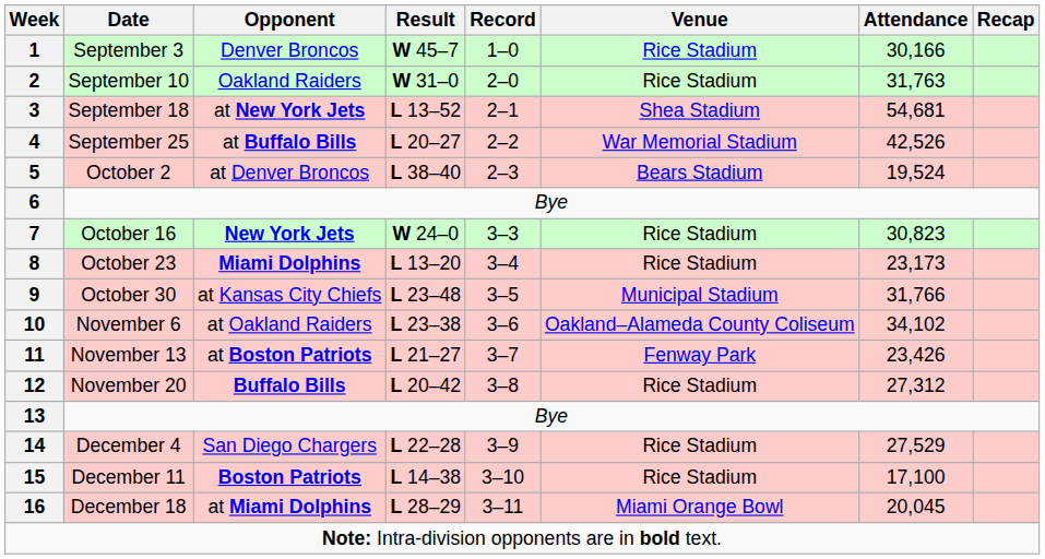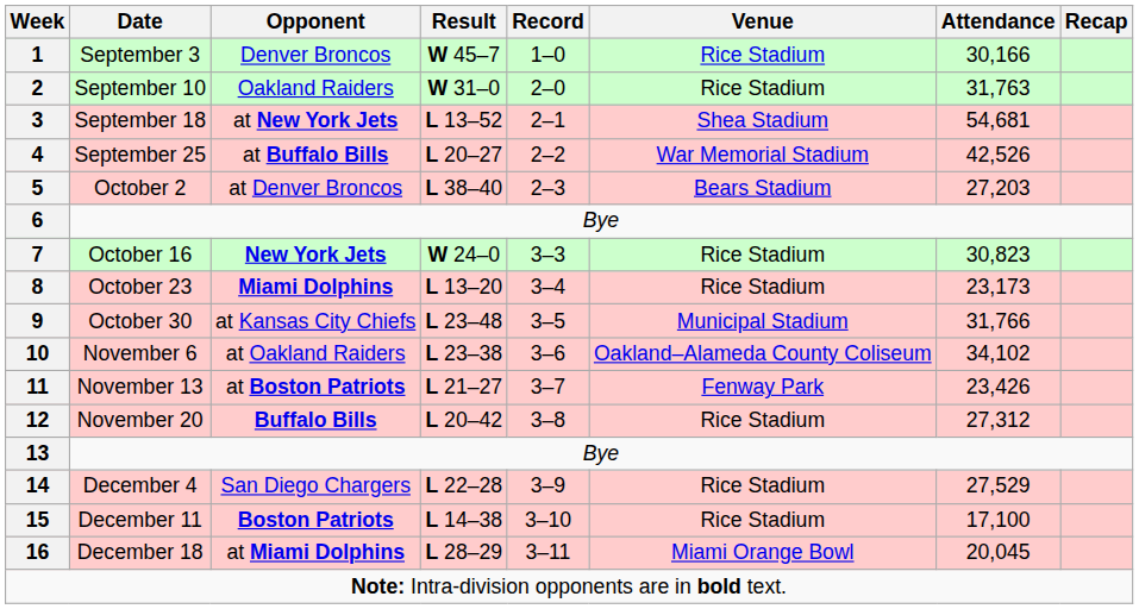5 | Attendance: 19,524 -> 27,203
